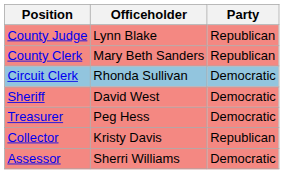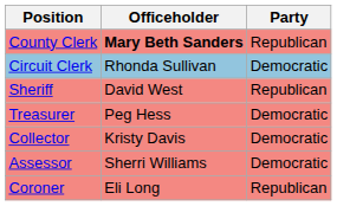- row: County Judge | Lynn Blake | Republican
County Clerk | Officeholder: normal -> bold
Sheriff | Party: Democratic -> Republican
Collector | Party: Republican -> Democratic
+ row: Coroner | Eli Long | Republican
